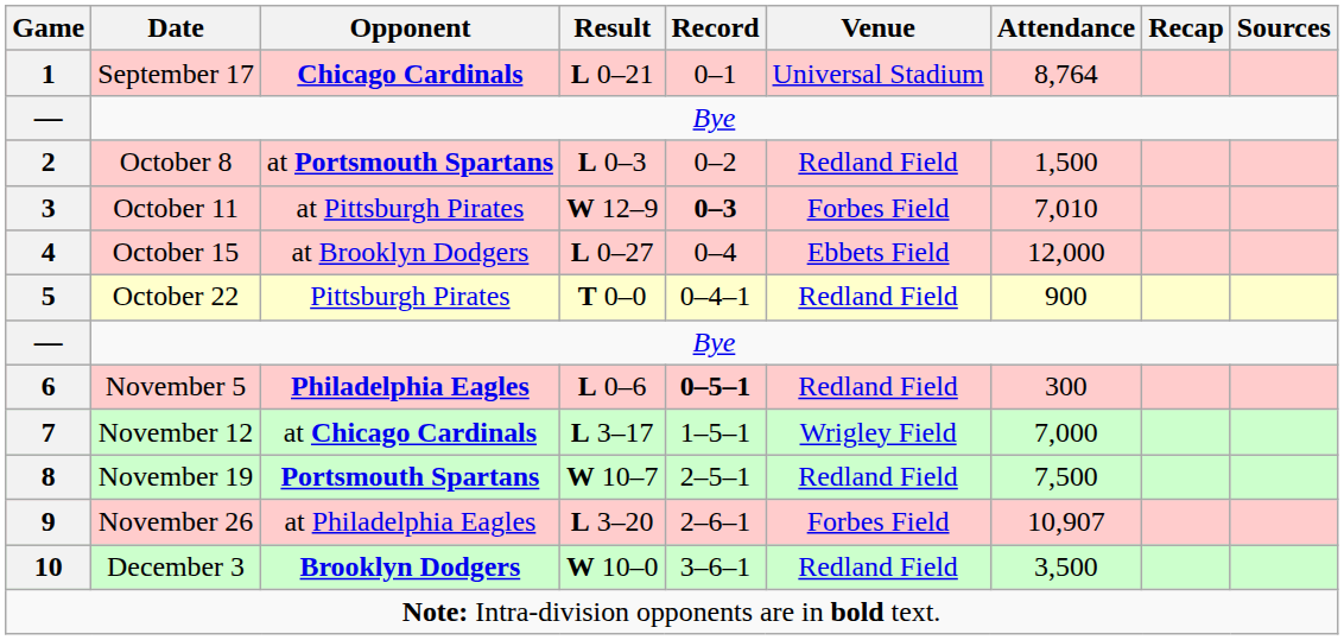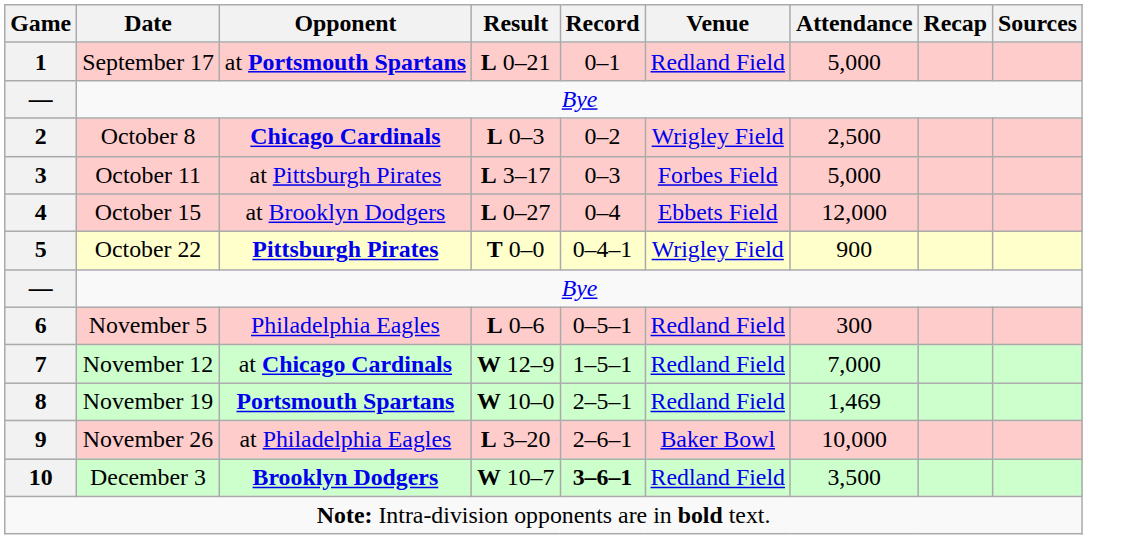1 | Opponent: Chicago Cardinals -> at Portsmouth Spartans
1 | Venue: Universal Stadium -> Redland Field
1 | Attendance: 8,764 -> 5,000
2 | Opponent: at Portsmouth Spartans -> Chicago Cardinals
2 | Venue: Redland Field -> Wrigley Field
2 | Attendance: 1,500 -> 2,500
3 | Result: W 12–9 -> L 3–17
3 | Record: bold -> normal
3 | Attendance: 7,010 -> 5,000
5 | Opponent: normal -> bold
5 | Venue: Redland Field -> Wrigley Field
6 | Opponent: bold -> normal
6 | Record: bold -> normal
7 | Result: L 3–17 -> W 12–9
7 | Venue: Wrigley Field -> Redland Field
8 | Result: W 10–7 -> W 10–0
8 | Attendance: 7,500 -> 1,469
9 | Venue: Forbes Field -> Baker Bowl
9 | Attendance: 10,907 -> 10,000
10 | Result: W 10–0 -> W 10–7
10 | Record: normal -> bold
